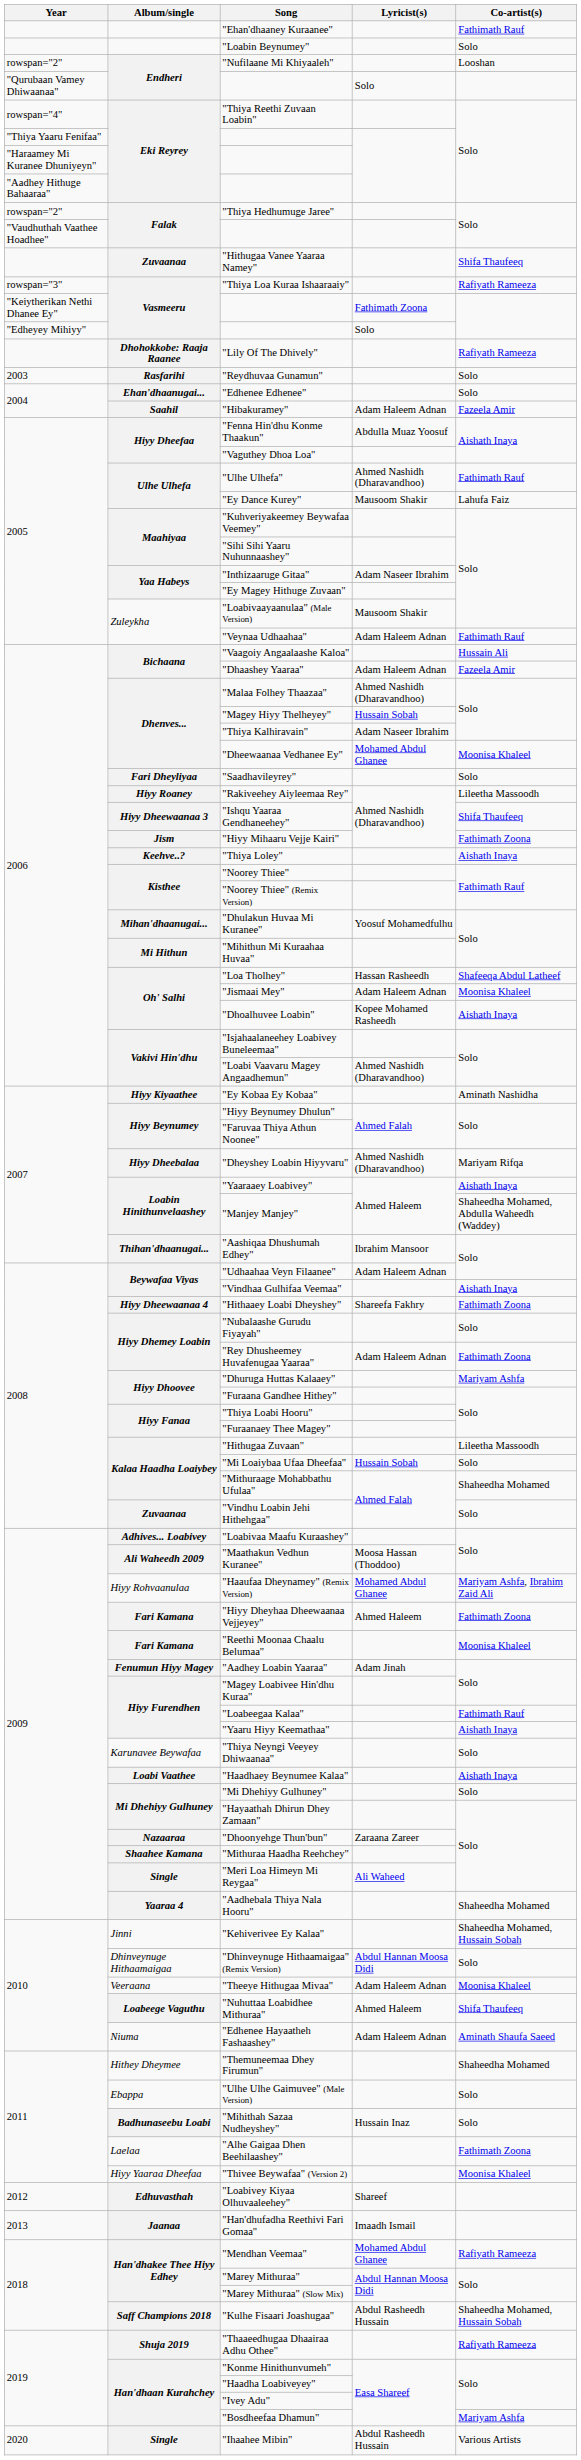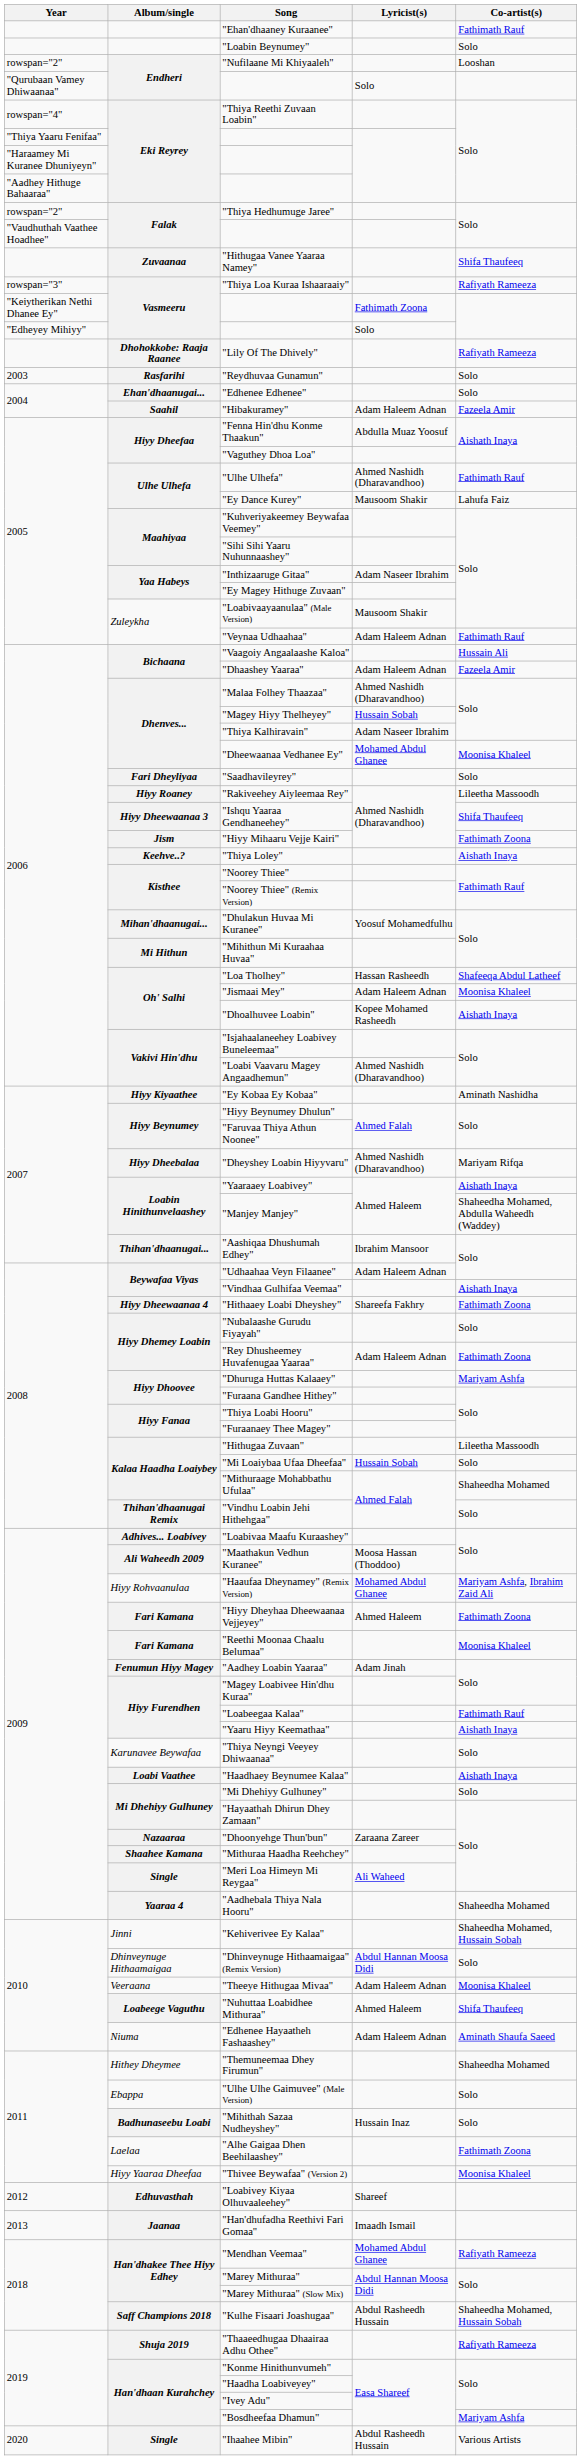"Vindhu Loabin Jehi Hithehgaa" | Album/single: Zuvaanaa -> Thihan'dhaanugai Remix
